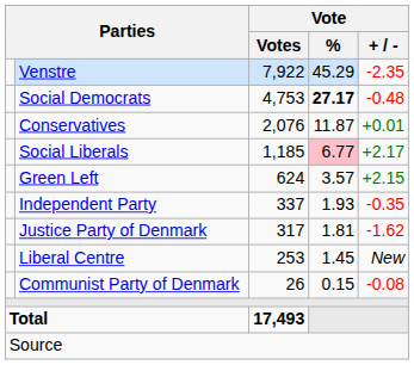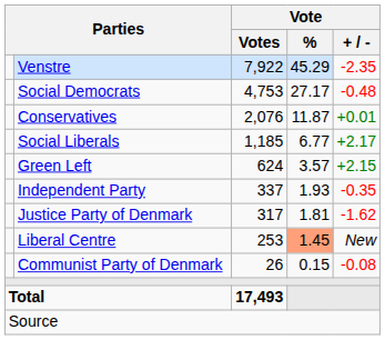Social Democrats | Vote / %: bold -> normal
Social Liberals | Vote / %: pink background -> no background
Liberal Centre | Vote / %: no background -> lightsalmon background
